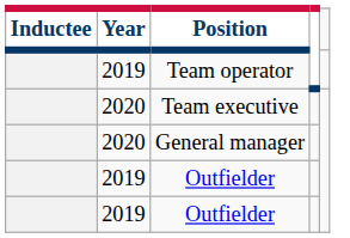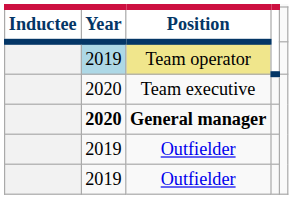Team operator | Year: no background -> lightblue background
Team operator | Position: no background -> khaki background
General manager | Year: normal -> bold
General manager | Position: normal -> bold
